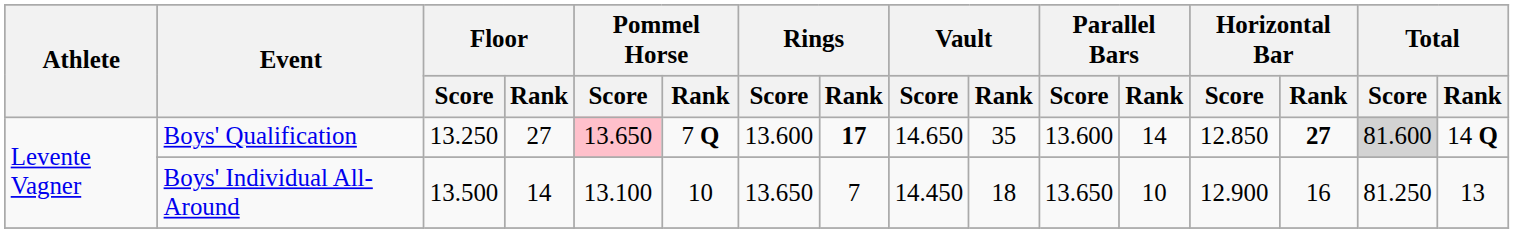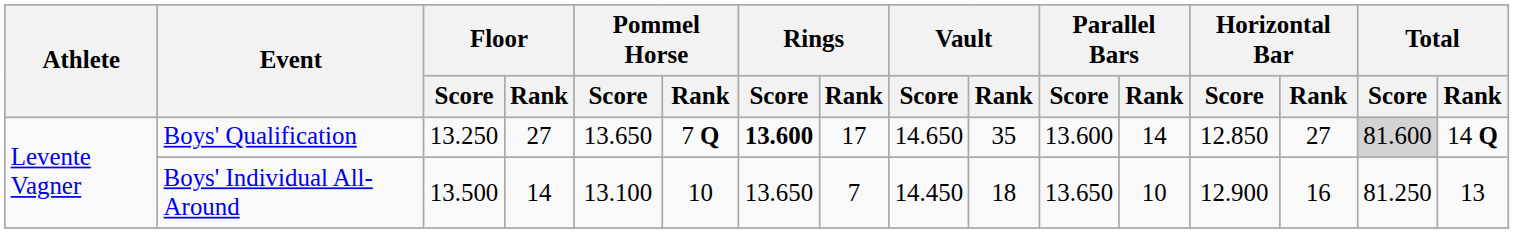Boys' Qualification | Pommel Horse / Score: pink background -> no background
Boys' Qualification | Rings / Score: normal -> bold
Boys' Qualification | Rings / Rank: bold -> normal
Boys' Qualification | Horizontal Bar / Rank: bold -> normal
